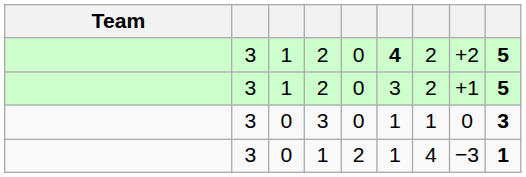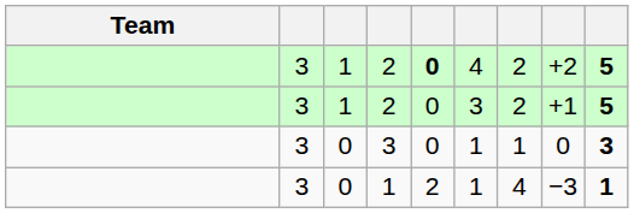row 2 | column 5: normal -> bold
row 2 | column 6: bold -> normal
